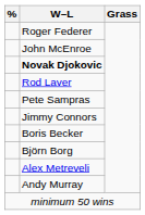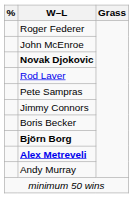Björn Borg | W–L: normal -> bold
Alex Metreveli | W–L: normal -> bold
